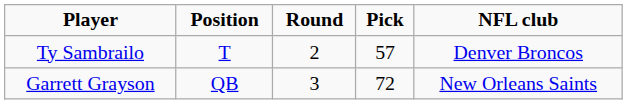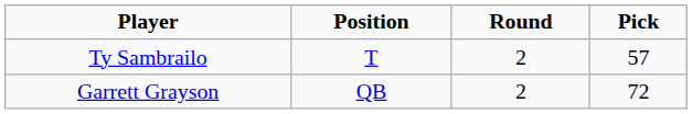- column: NFL club | Denver Broncos | New Orleans Saints
Garrett Grayson | Round: 3 -> 2
